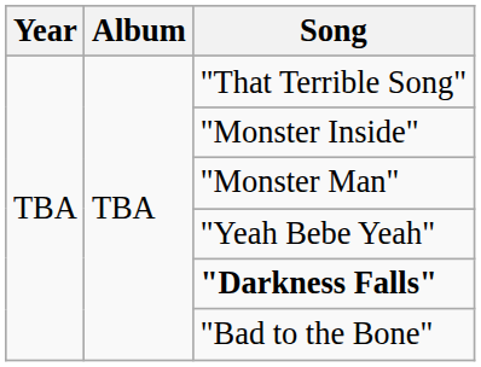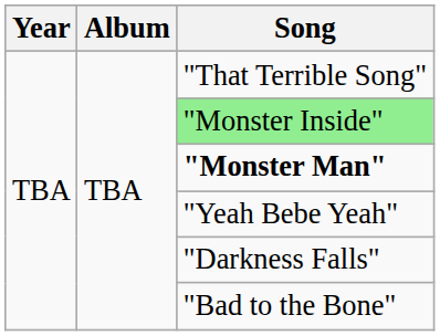"Monster Inside" | Song: no background -> lightgreen background
"Monster Man" | Song: normal -> bold
"Darkness Falls" | Song: bold -> normal
